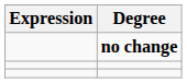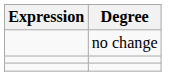row 2 | Degree: bold -> normal
